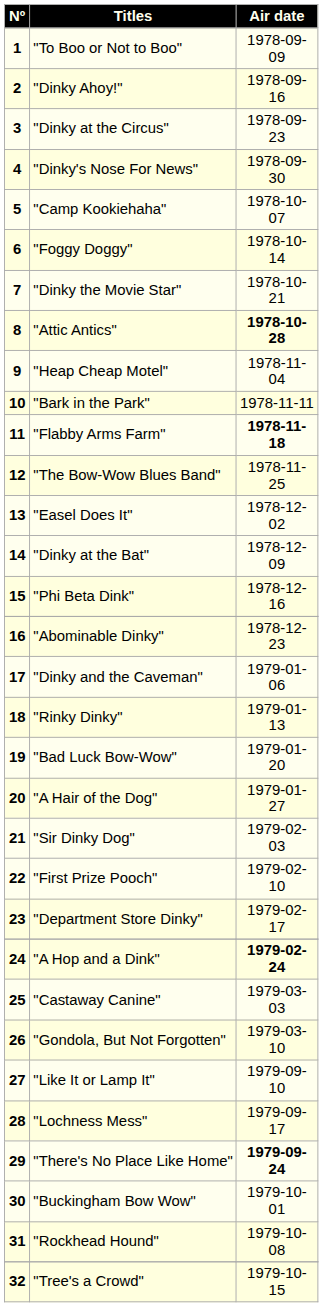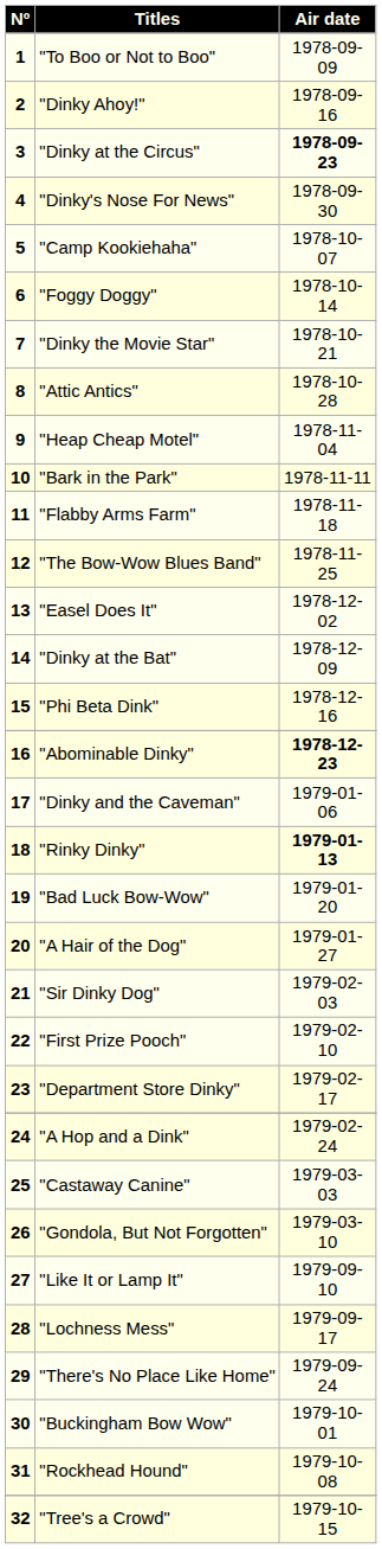"Dinky at the Circus" | Air date: normal -> bold
"Attic Antics" | Air date: bold -> normal
"Flabby Arms Farm" | Air date: bold -> normal
"Abominable Dinky" | Air date: normal -> bold
"Rinky Dinky" | Air date: normal -> bold
"A Hop and a Dink" | Air date: bold -> normal
"There's No Place Like Home" | Air date: bold -> normal
